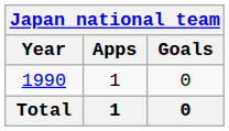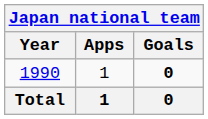1990 | Goals: normal -> bold
